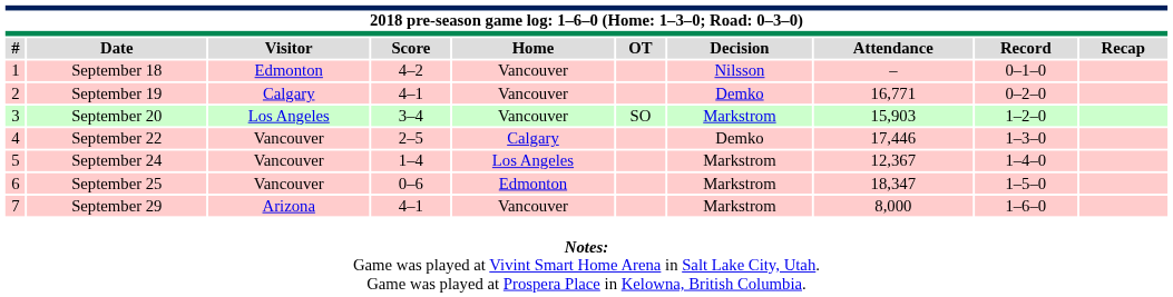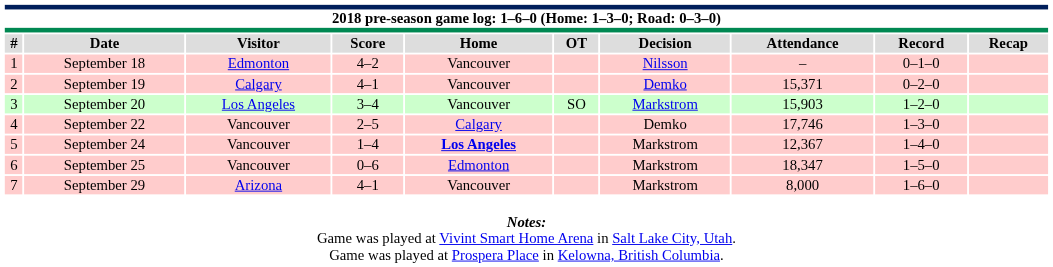September 19 | Attendance: 16,771 -> 15,371
September 22 | Attendance: 17,446 -> 17,746
September 24 | Home: normal -> bold
